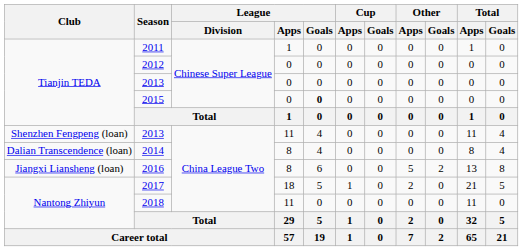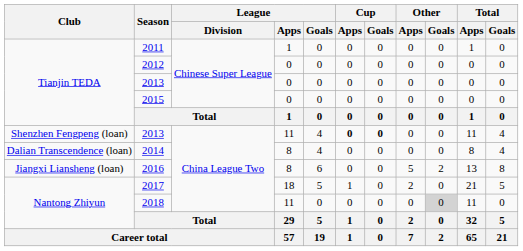2015 | League / Goals: bold -> normal
Shenzhen Fengpeng (loan) / 2013 | Cup / Apps: normal -> bold
Shenzhen Fengpeng (loan) / 2013 | Cup / Goals: normal -> bold
2018 | Other / Goals: no background -> lightgrey background
